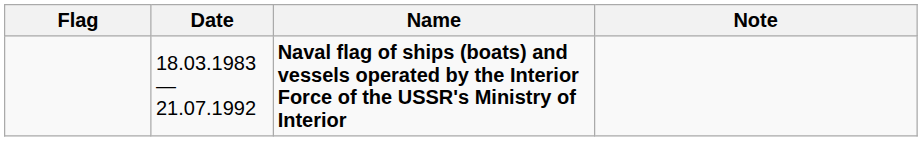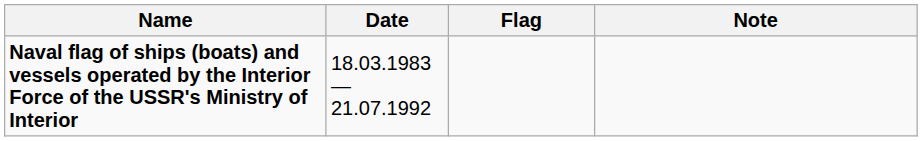columns swapped: Flag <-> Name
